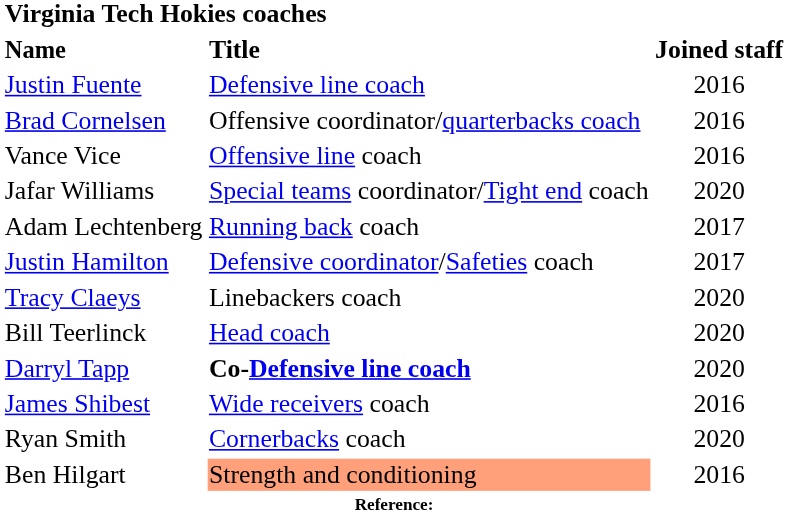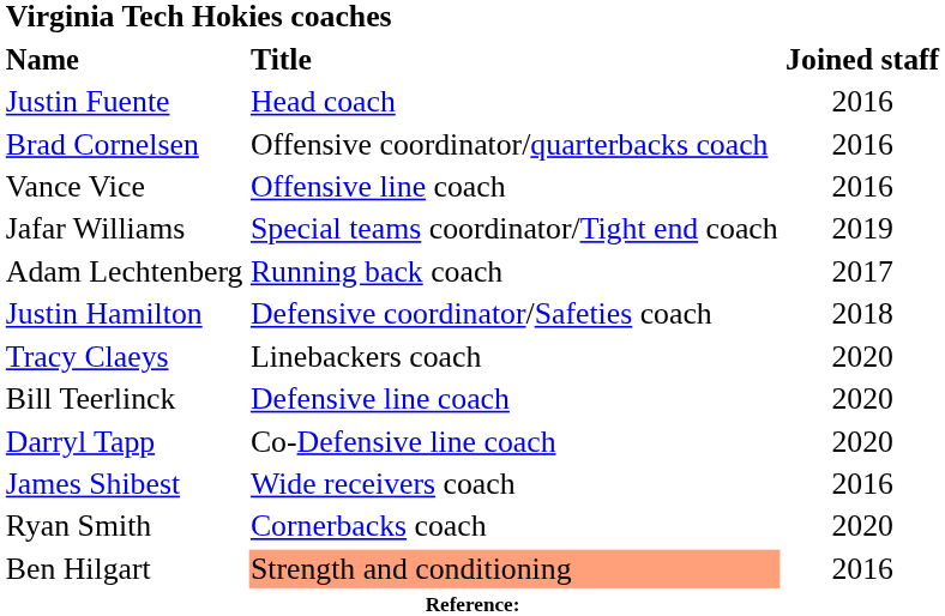Justin Fuente | column 2: Defensive line coach -> Head coach
Jafar Williams | column 3: 2020 -> 2019
Justin Hamilton | column 3: 2017 -> 2018
Bill Teerlinck | column 2: Head coach -> Defensive line coach
Darryl Tapp | column 2: bold -> normal
